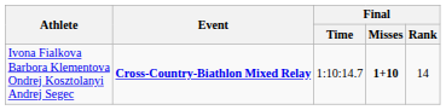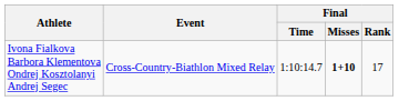row 3 | Event: bold -> normal
row 3 | Final / Rank: 14 -> 17
